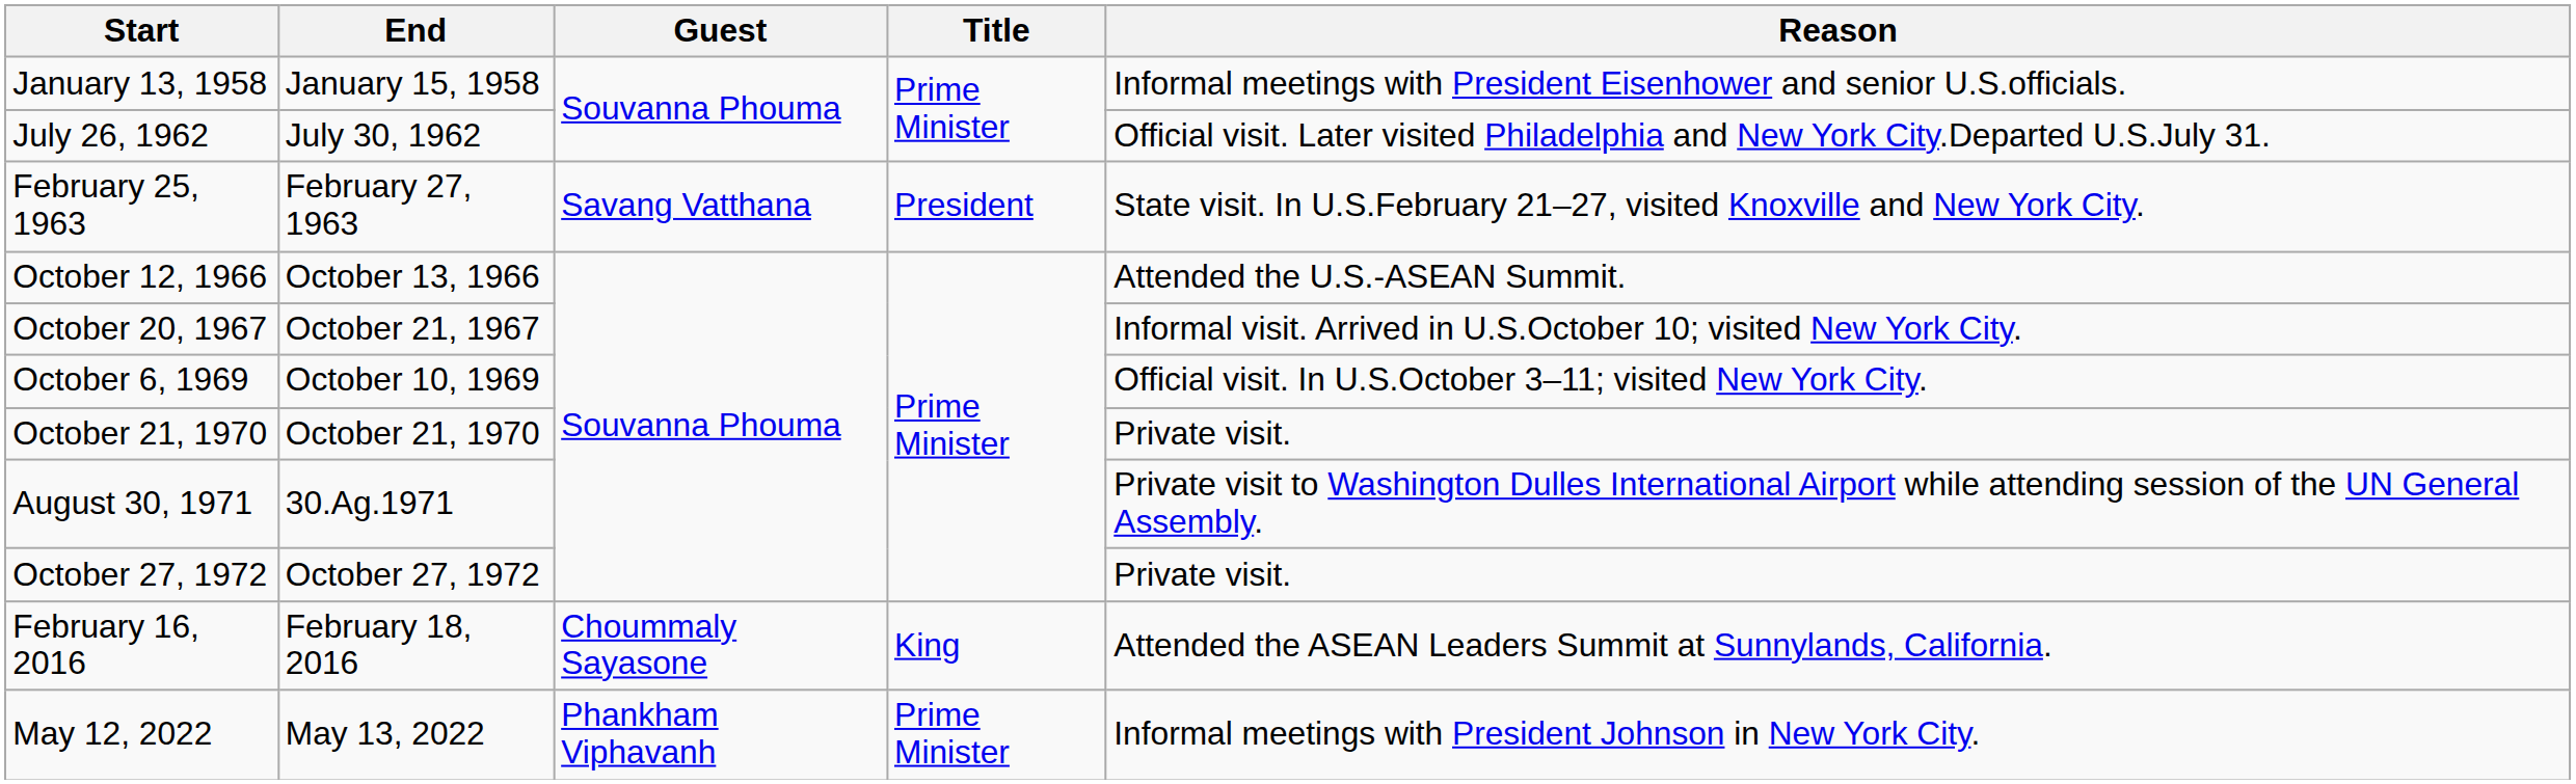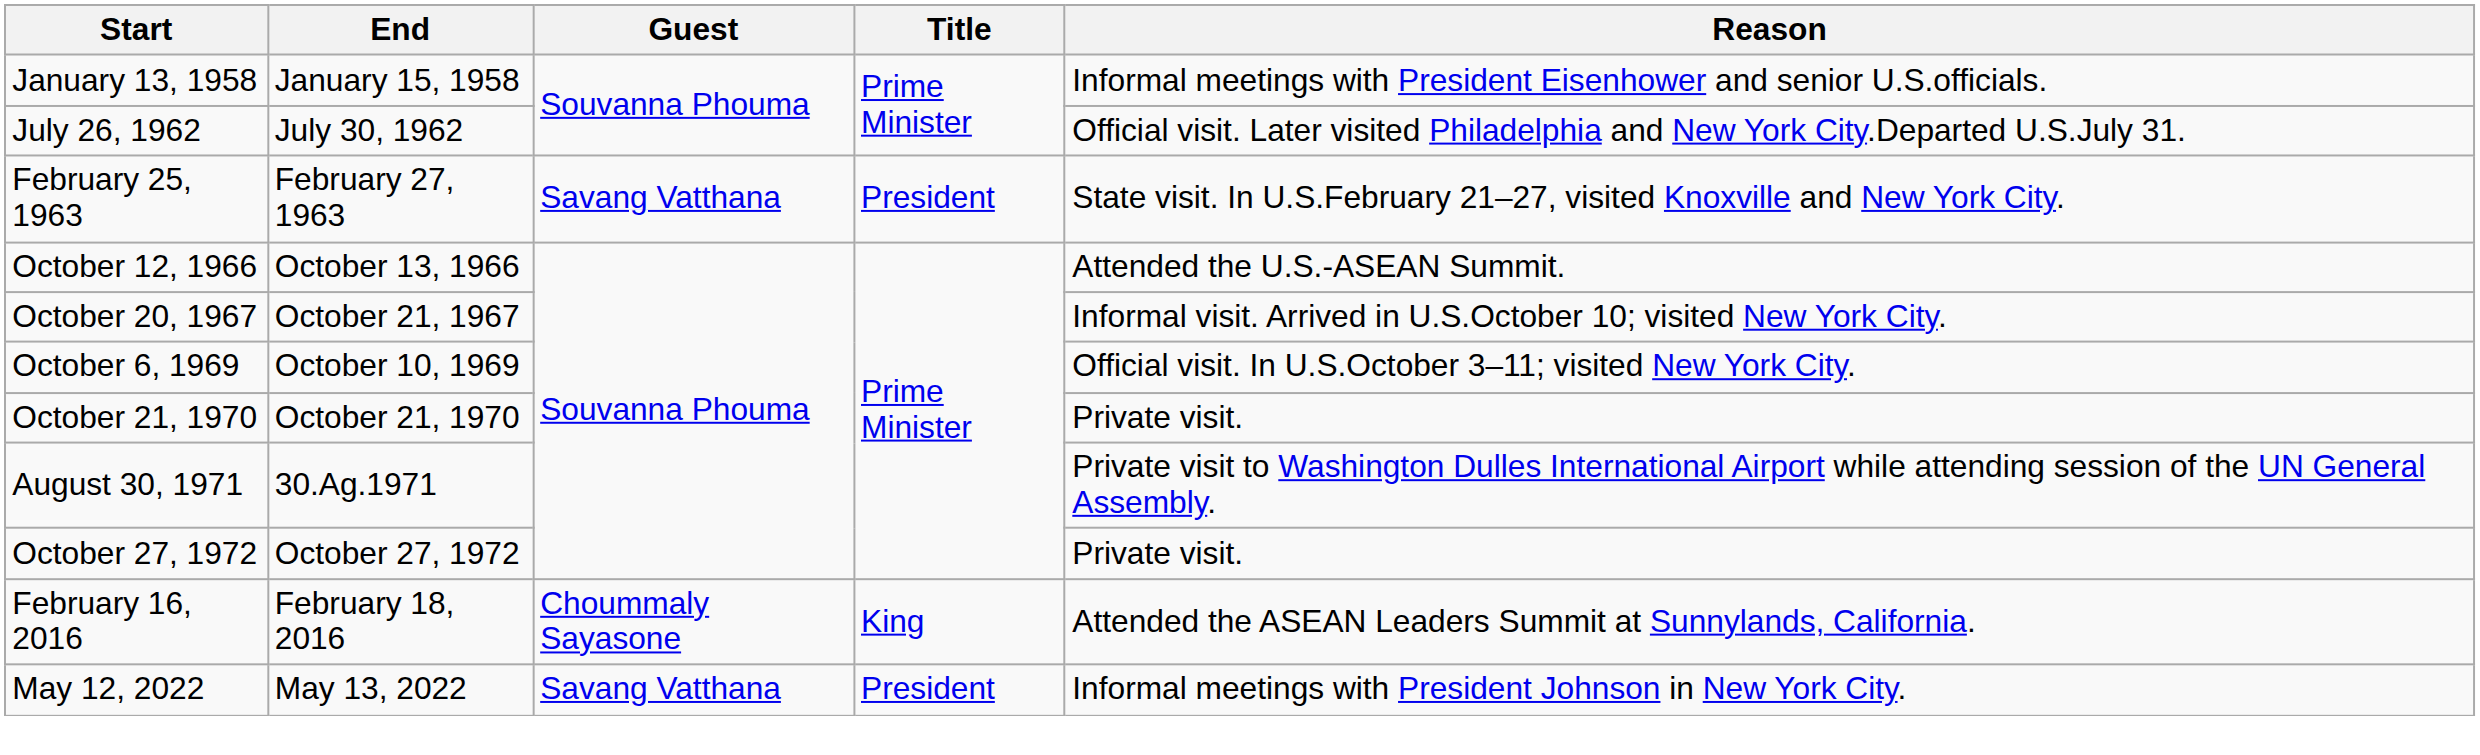May 12, 2022 | Guest: Phankham Viphavanh -> Savang Vatthana
May 12, 2022 | Title: Prime Minister -> President
